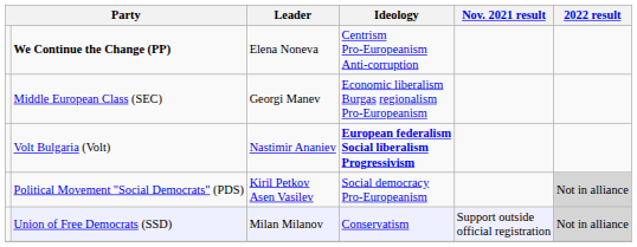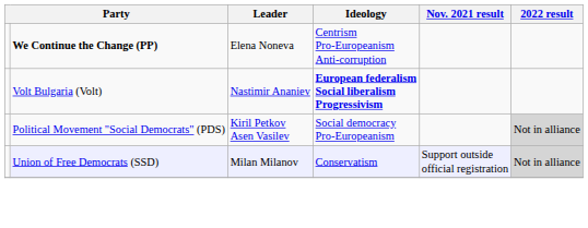- row: Middle European Class (SEC) | Georgi Manev | Economic liberalism Burgas regionalism Pro-Europeanism
